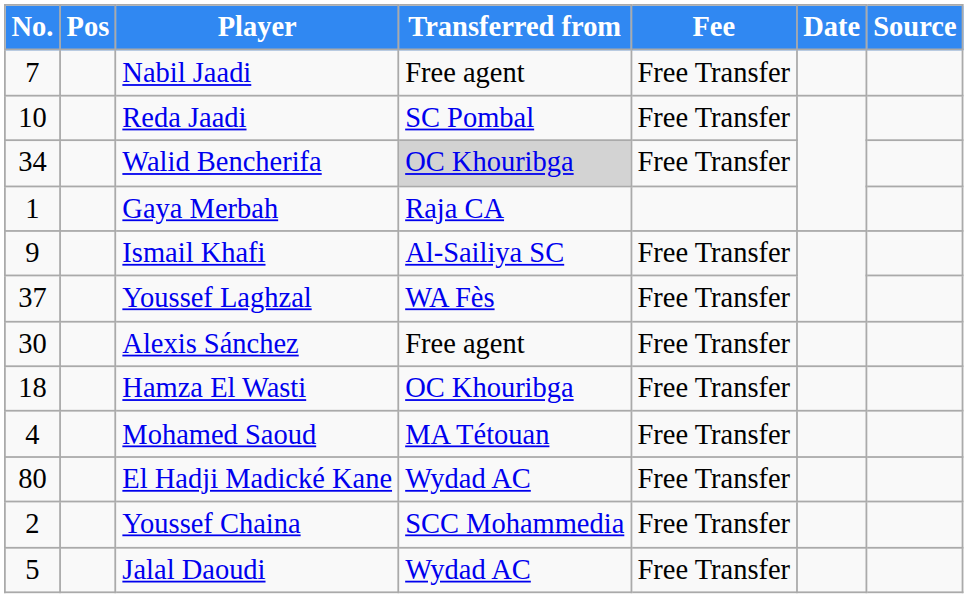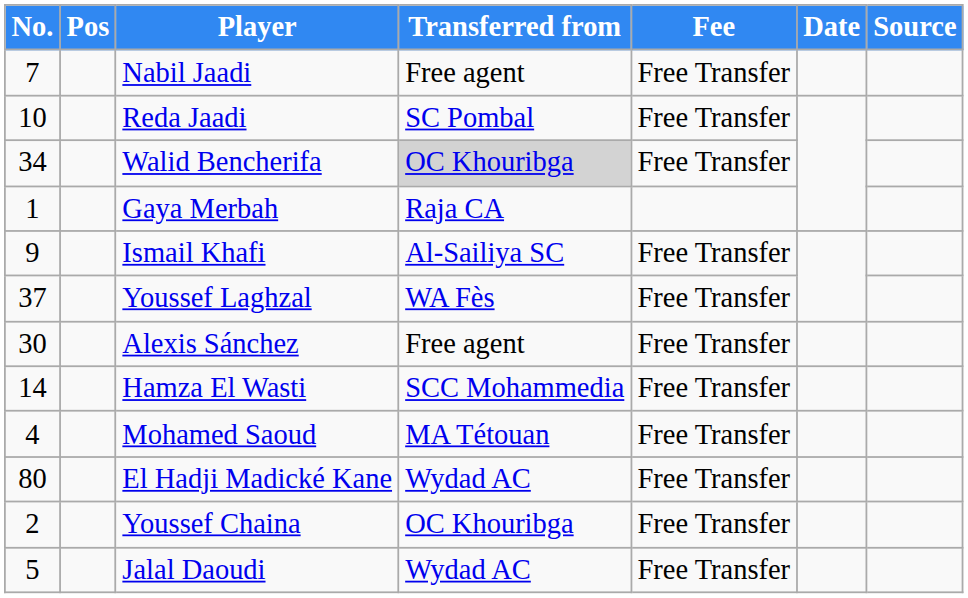Hamza El Wasti | No.: 18 -> 14
Hamza El Wasti | Transferred from: OC Khouribga -> SCC Mohammedia
Youssef Chaina | Transferred from: SCC Mohammedia -> OC Khouribga
